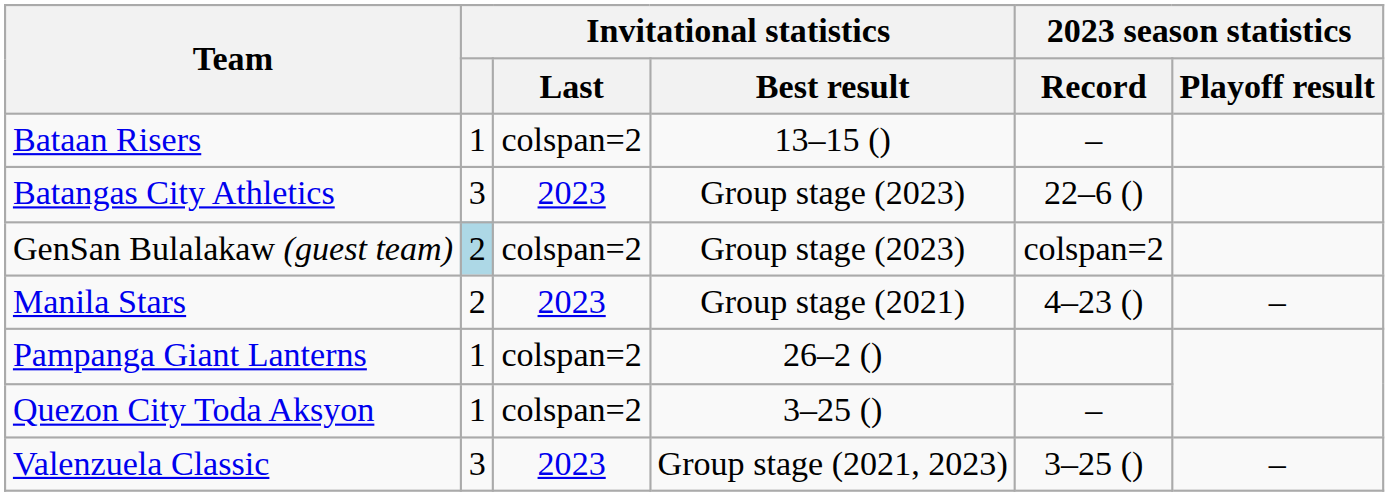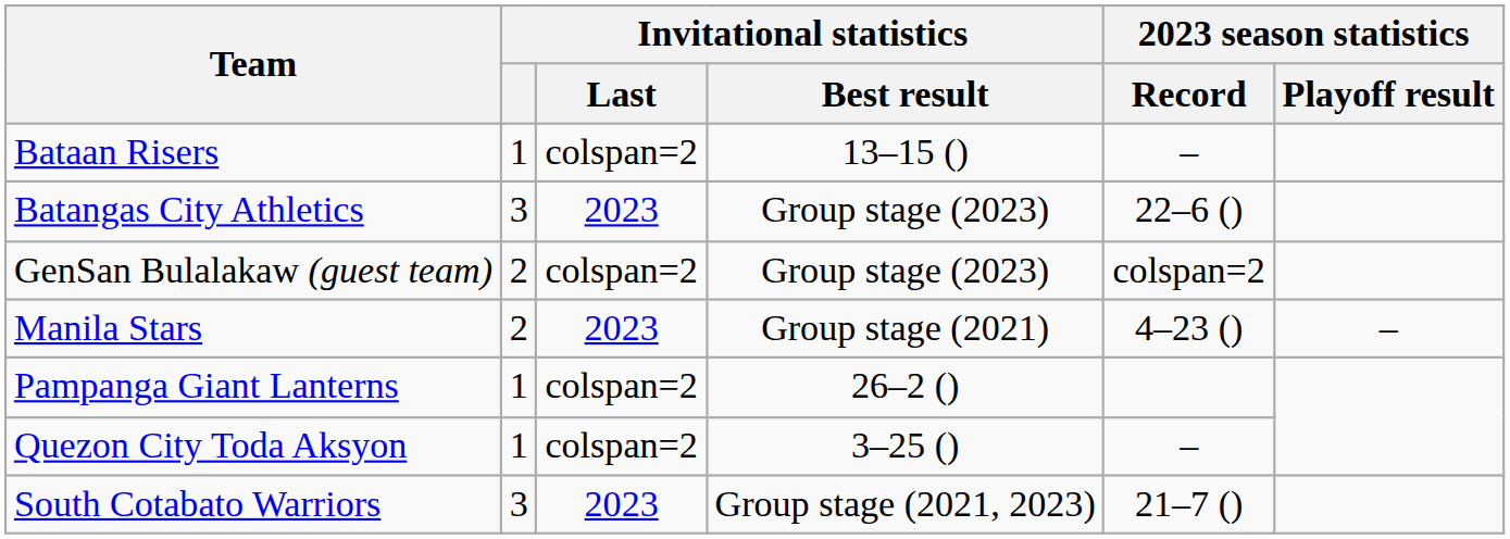GenSan Bulalakaw (guest team) | Invitational statistics: lightblue background -> no background
+ row: South Cotabato Warriors | 3 | 2023 | Group stage (2021, 2023) | 21–7 ()
- row: Valenzuela Classic | 3 | 2023 | Group stage (2021, 2023) | 3–25 () | –
